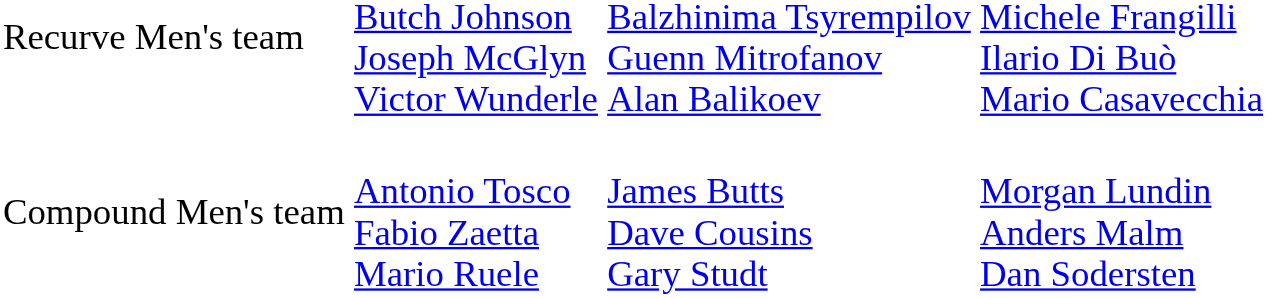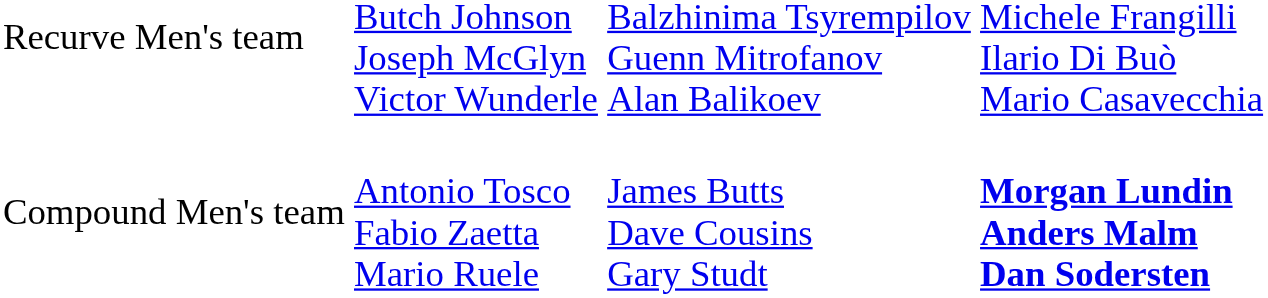Compound Men's team | column 4: normal -> bold
